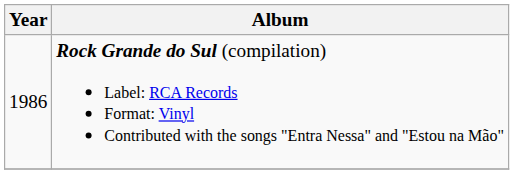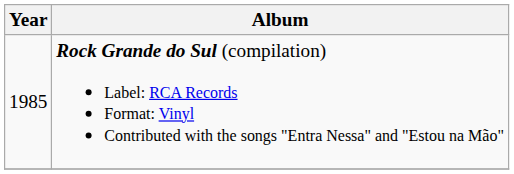row 2 | Year: 1986 -> 1985
